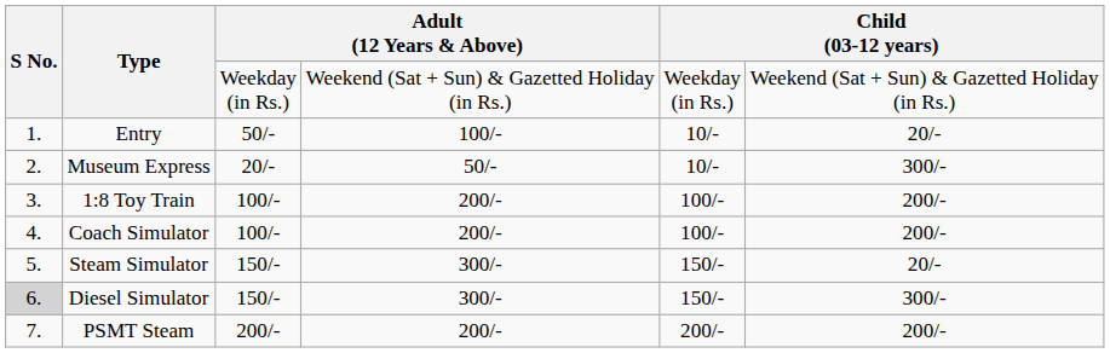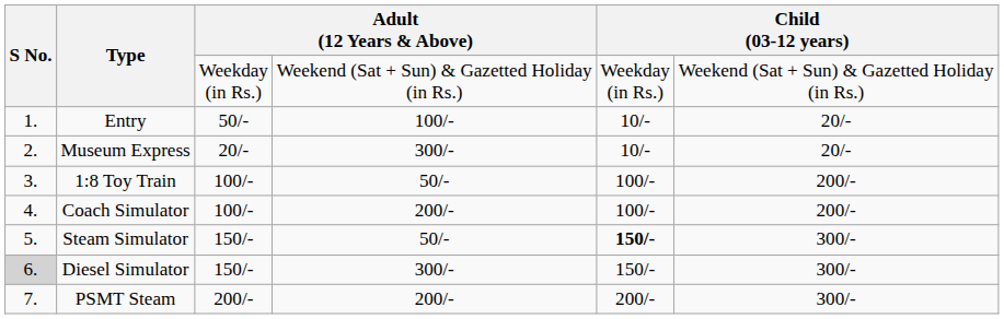Museum Express | column 4: 50/- -> 300/-
Museum Express | column 6: 300/- -> 20/-
1:8 Toy Train | column 4: 200/- -> 50/-
Steam Simulator | column 4: 300/- -> 50/-
Steam Simulator | column 5: normal -> bold
Steam Simulator | column 6: 20/- -> 300/-
PSMT Steam | column 6: 200/- -> 300/-
